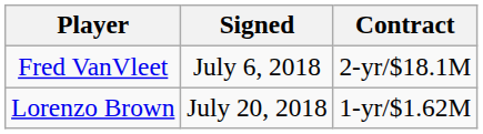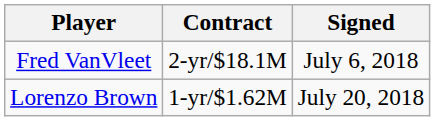columns swapped: Signed <-> Contract
